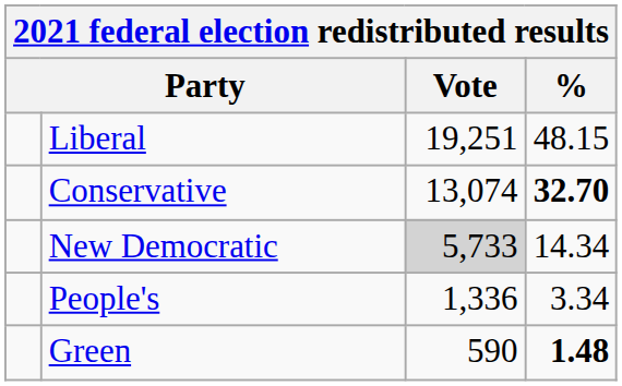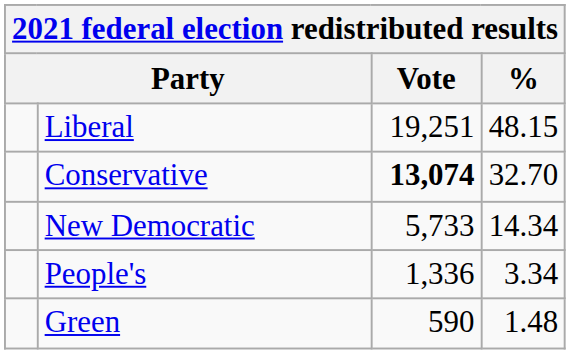Conservative | Vote: normal -> bold
Conservative | %: bold -> normal
New Democratic | Vote: lightgrey background -> no background
Green | %: bold -> normal
